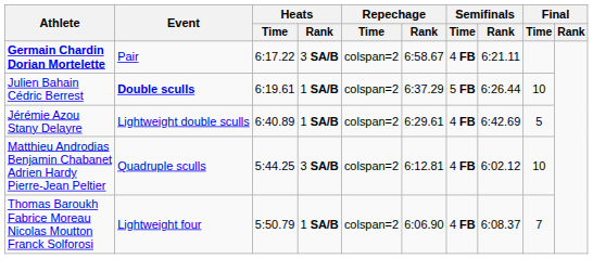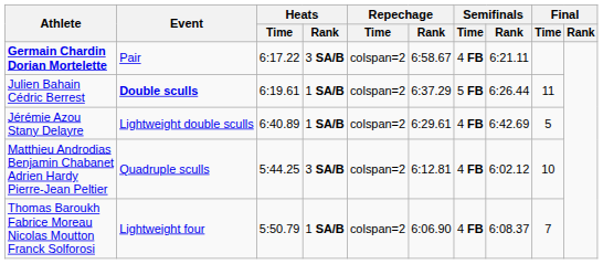Julien Bahain Cédric Berrest | Final / Time: 10 -> 11
